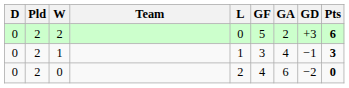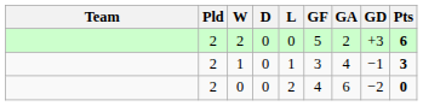columns swapped: Team <-> D
